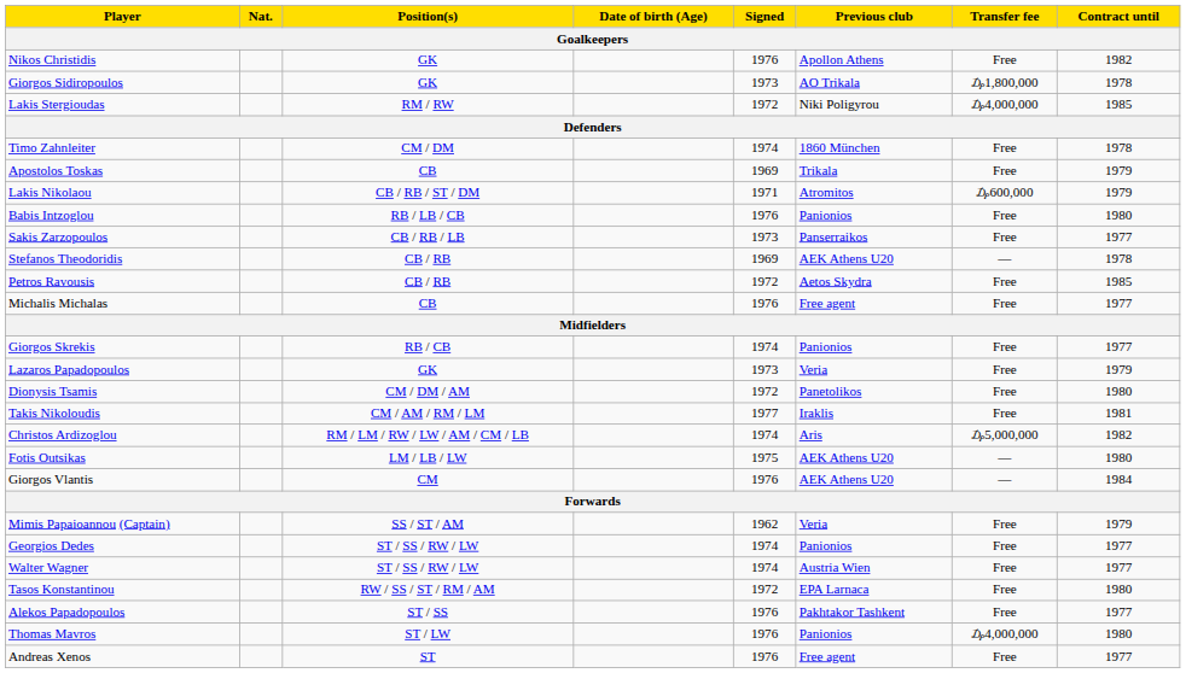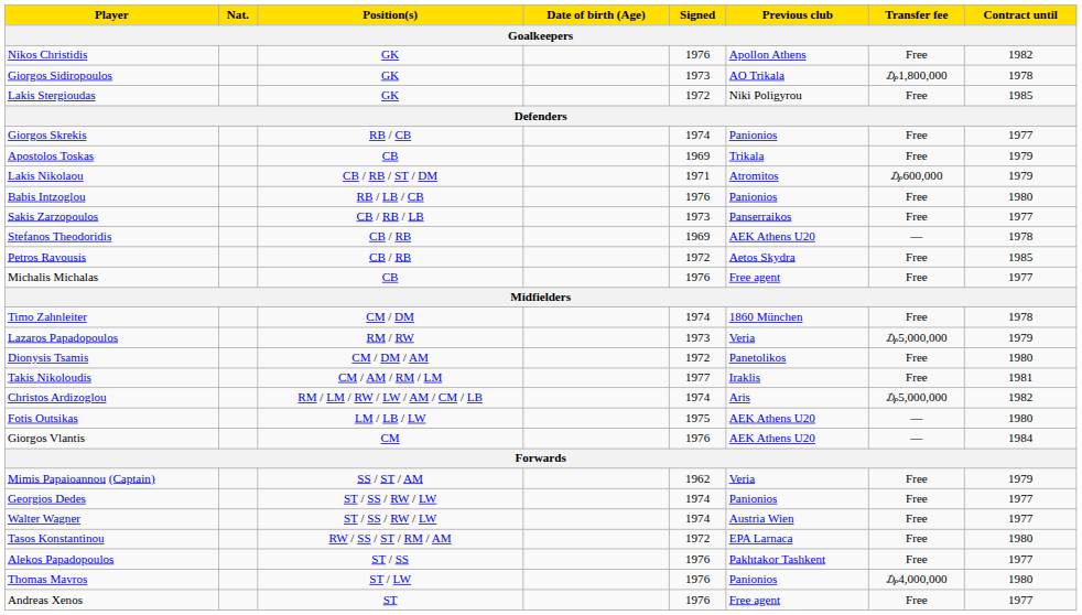Lakis Stergioudas | Position(s): RM / RW -> GK
Lakis Stergioudas | Transfer fee: ₯4,000,000 -> Free
rows swapped: Giorgos Skrekis <-> Timo Zahnleiter
Lazaros Papadopoulos | Position(s): GK -> RM / RW
Lazaros Papadopoulos | Transfer fee: Free -> ₯5,000,000
